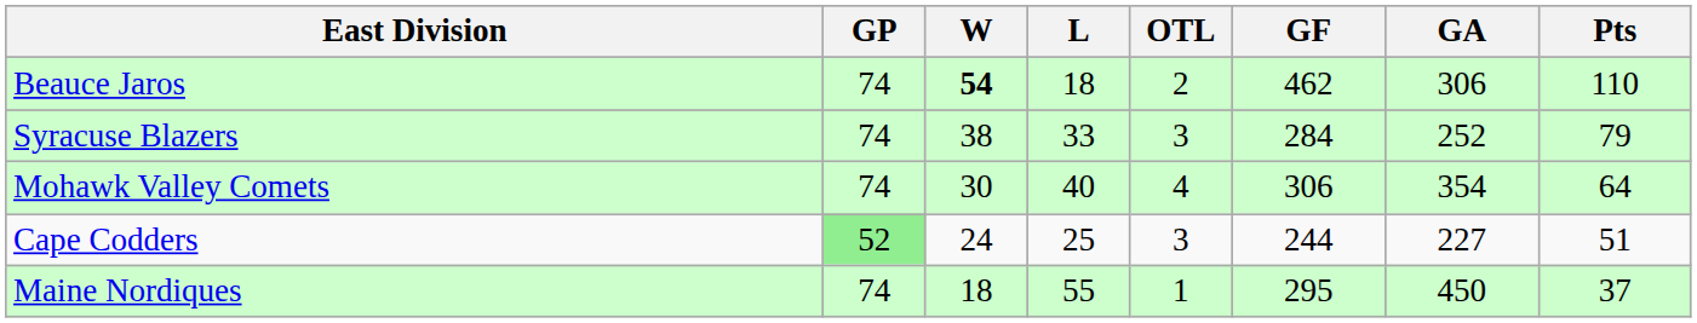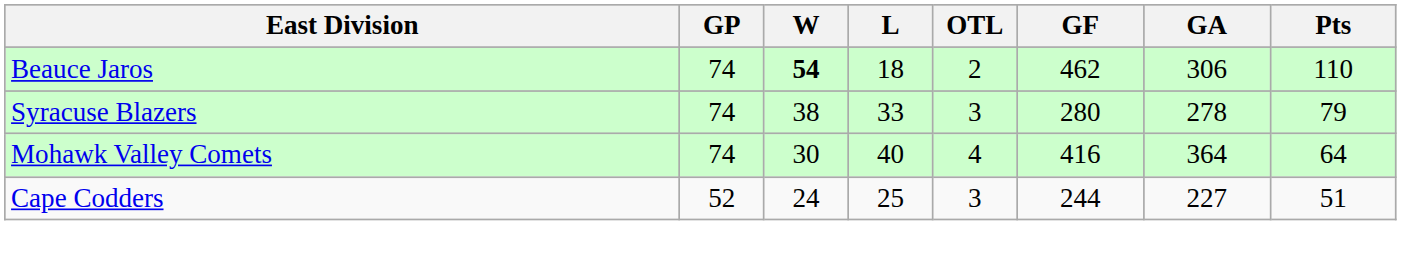Syracuse Blazers | GF: 284 -> 280
Syracuse Blazers | GA: 252 -> 278
Mohawk Valley Comets | GF: 306 -> 416
Mohawk Valley Comets | GA: 354 -> 364
Cape Codders | GP: lightgreen background -> no background
- row: Maine Nordiques | 74 | 18 | 55 | 1 | 295 | 450 | 37
